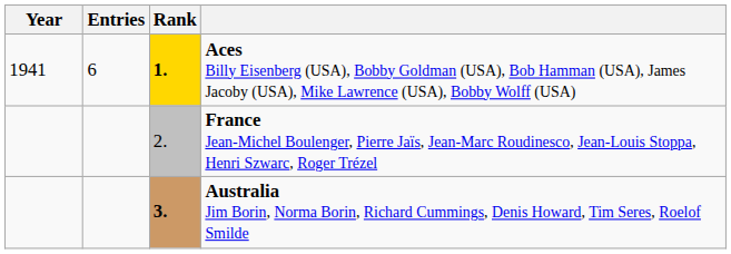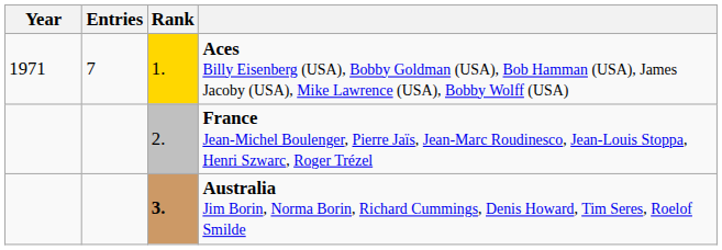row 2 | Year: 1941 -> 1971
row 2 | Entries: 6 -> 7
row 2 | Rank: bold -> normal
